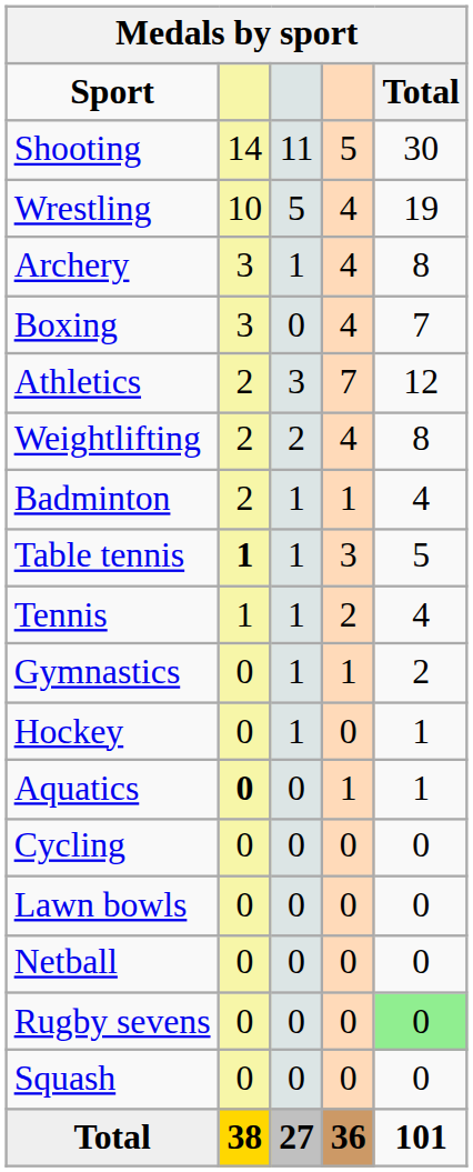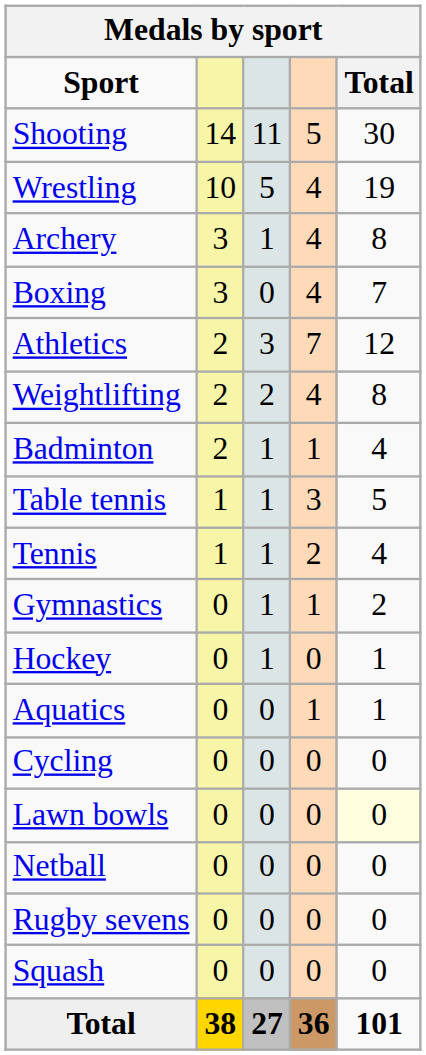Table tennis | column 2: bold -> normal
Aquatics | column 2: bold -> normal
Lawn bowls | Total: no background -> lightyellow background
Rugby sevens | Total: lightgreen background -> no background
